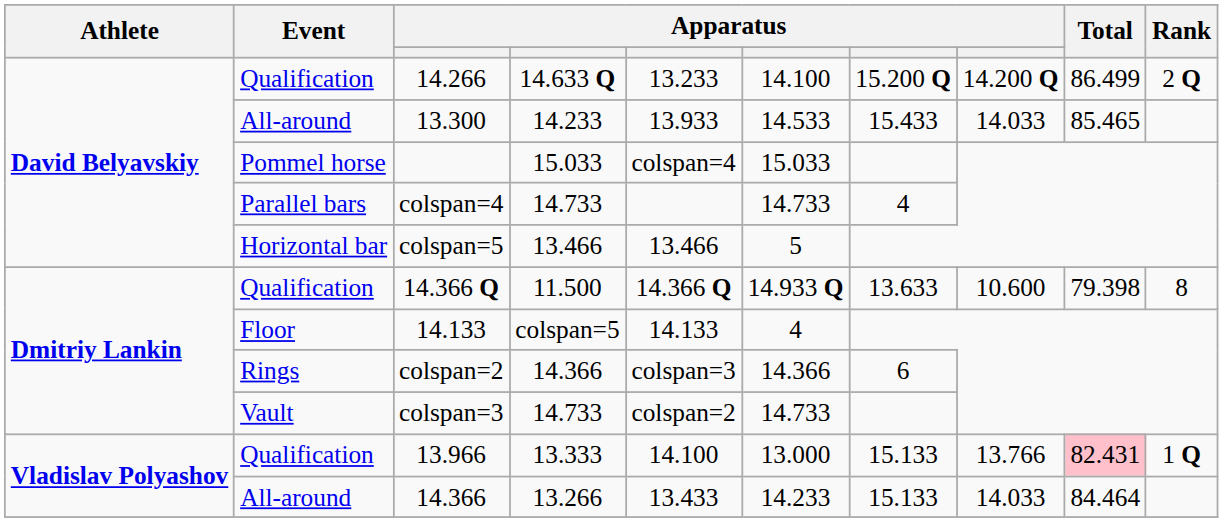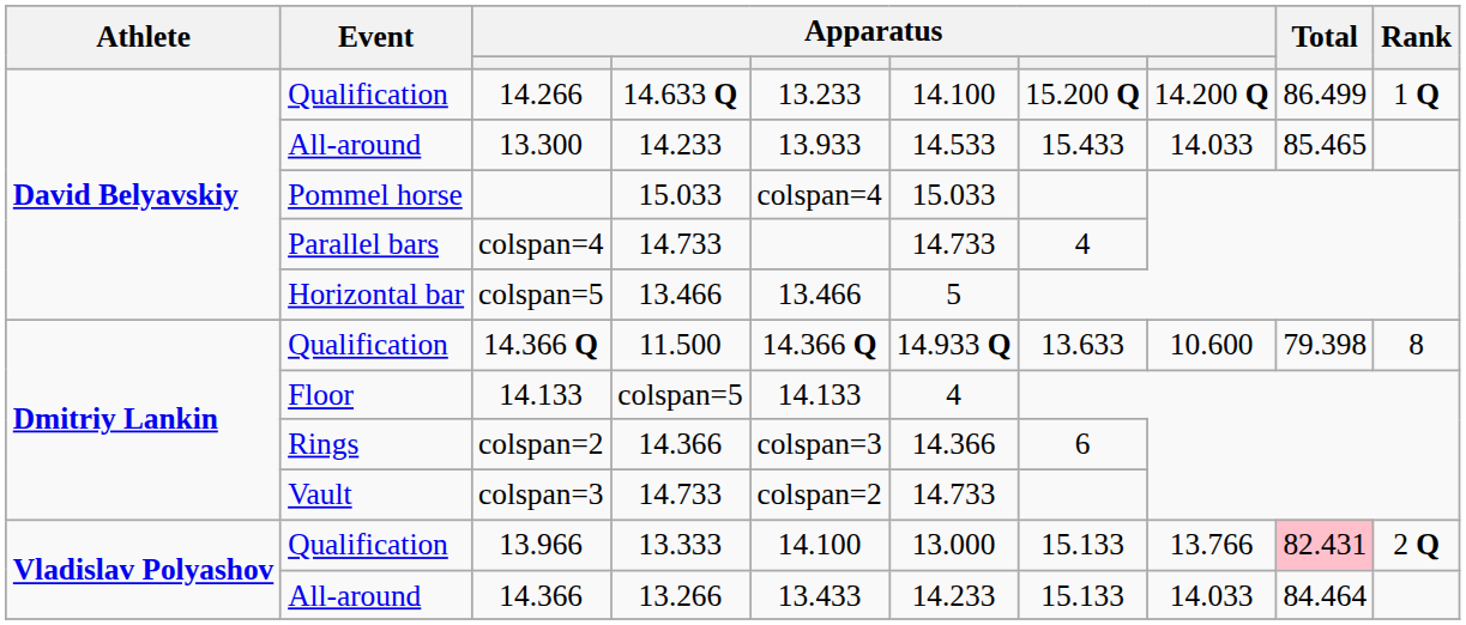14.266 | Rank: 2 Q -> 1 Q
13.966 | Rank: 1 Q -> 2 Q
